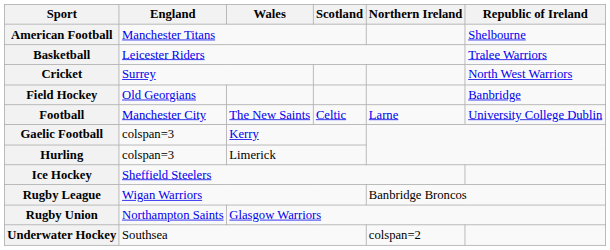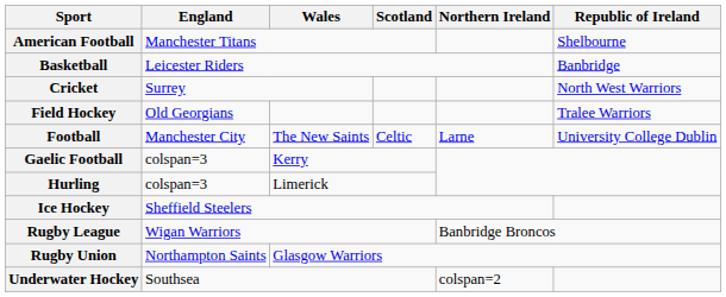Basketball | Republic of Ireland: Tralee Warriors -> Banbridge
Field Hockey | Republic of Ireland: Banbridge -> Tralee Warriors
